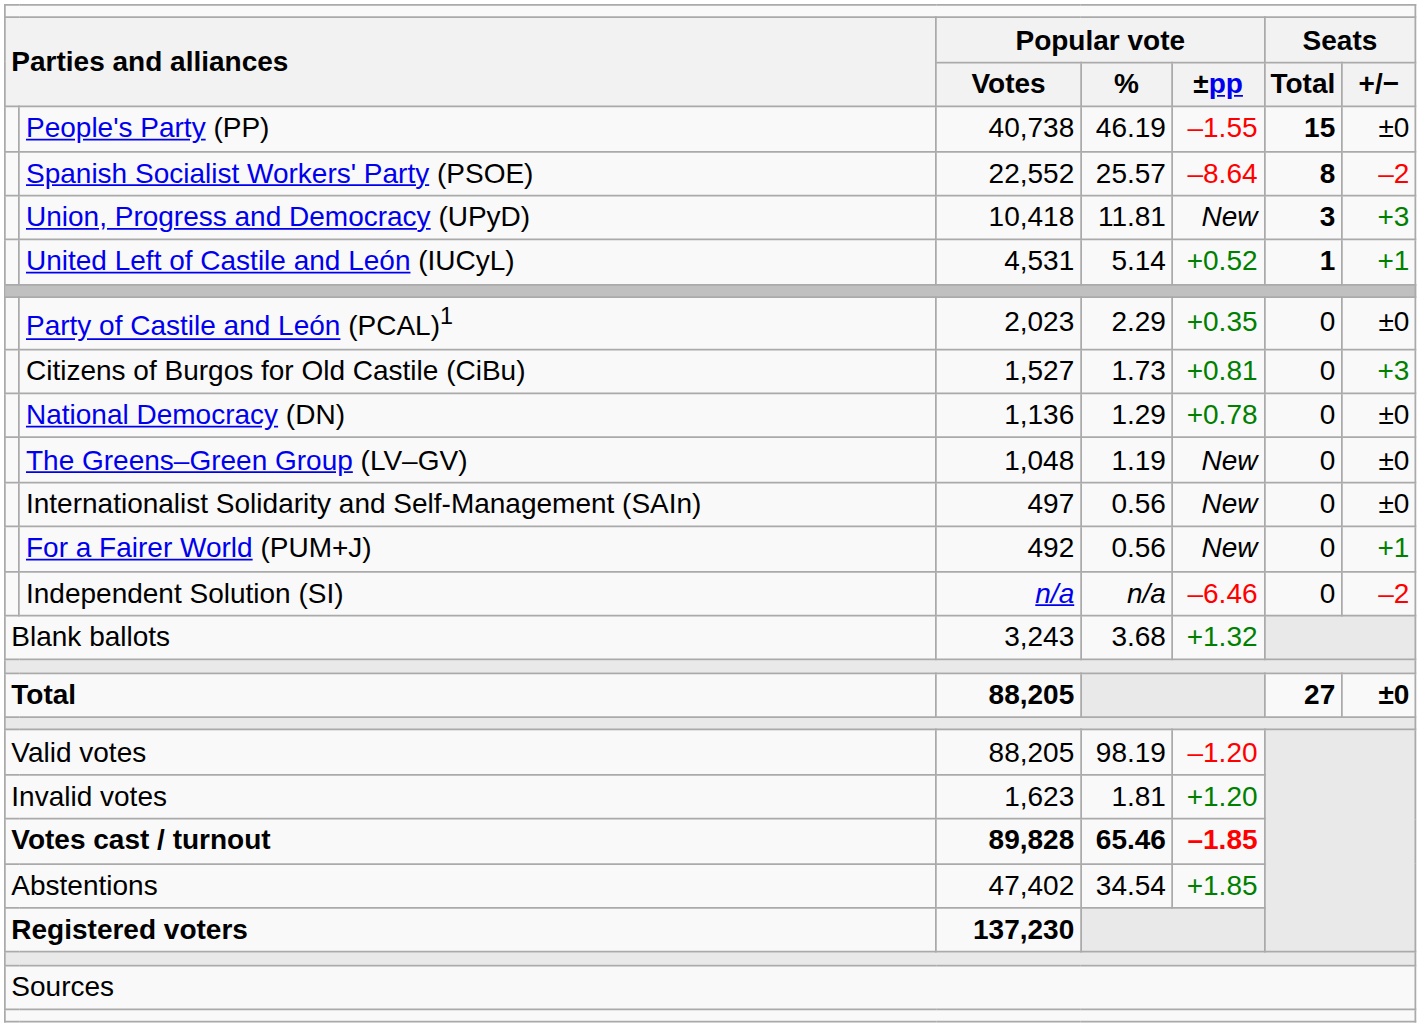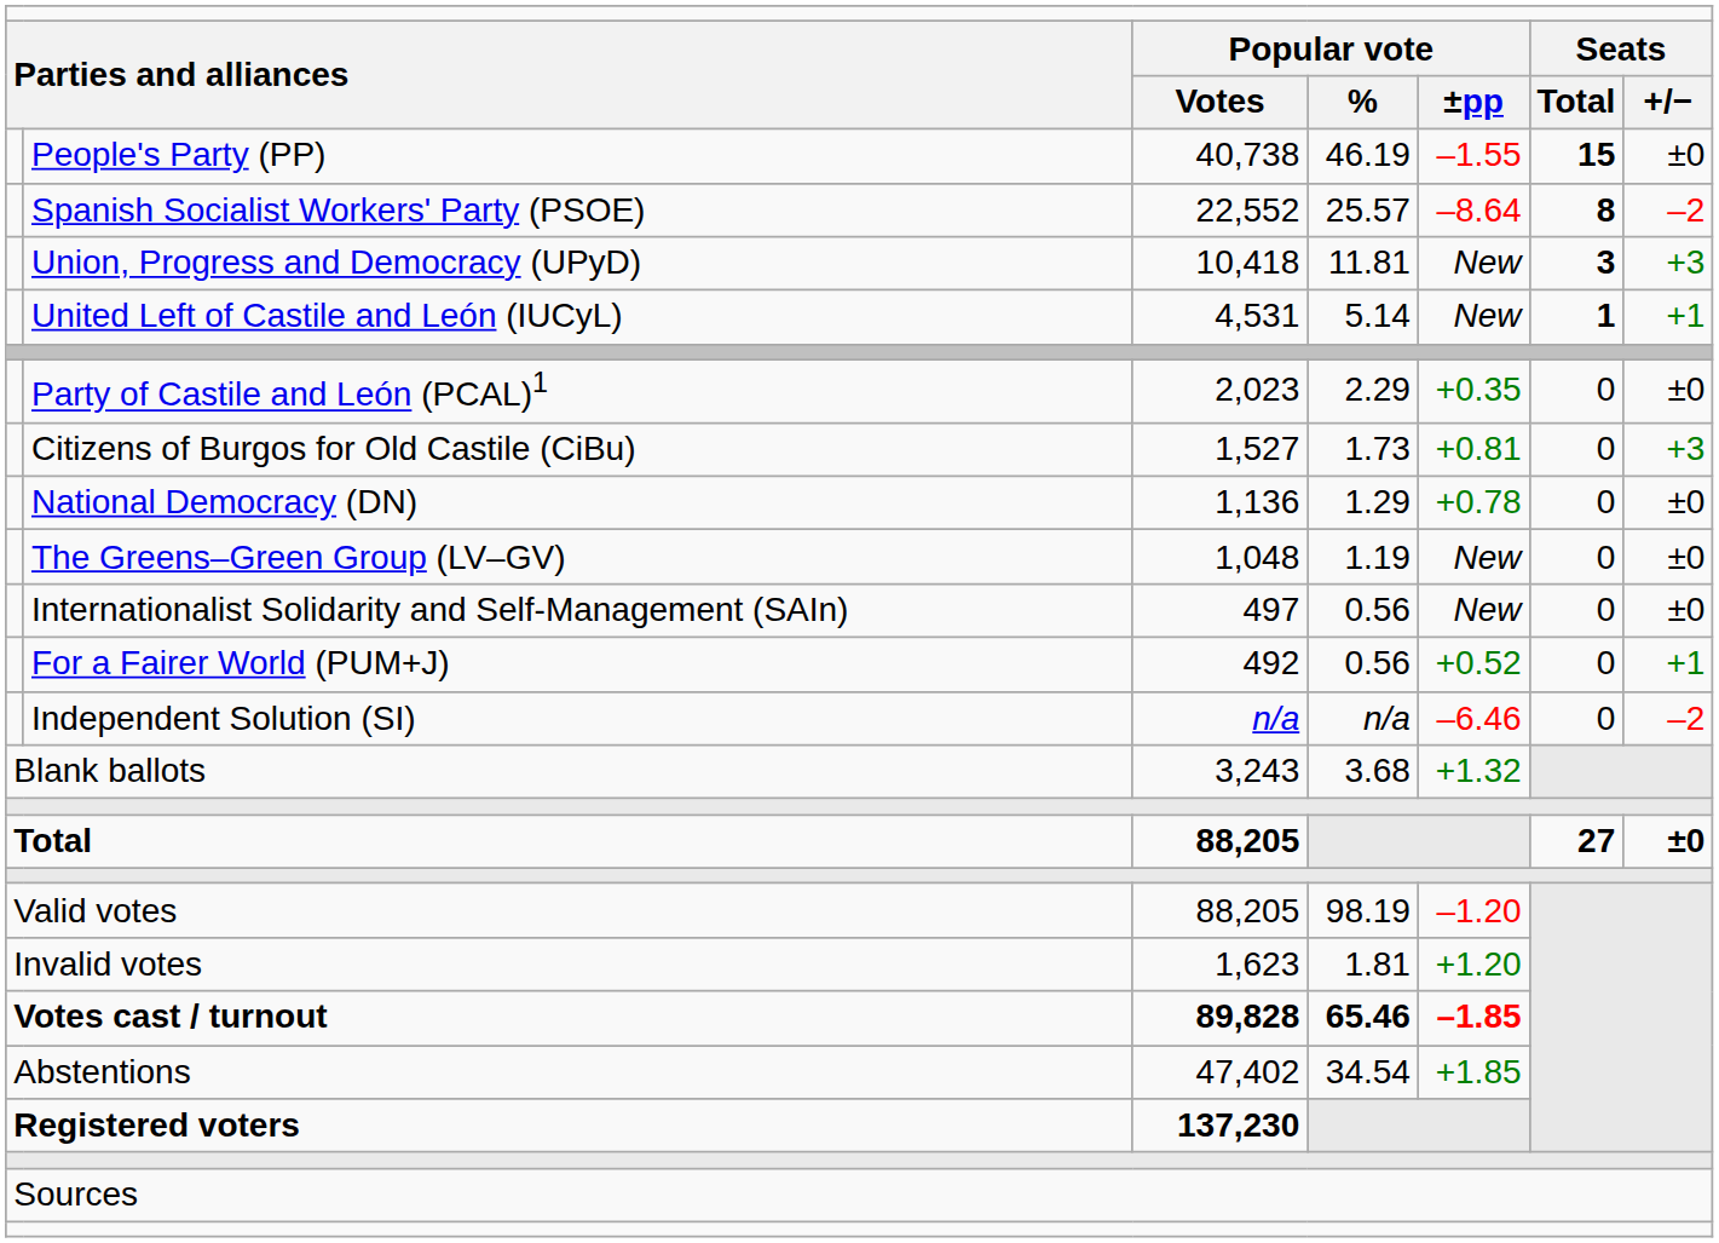United Left of Castile and León (IUCyL) | column 5: +0.52 -> New
For a Fairer World (PUM+J) | column 5: New -> +0.52
